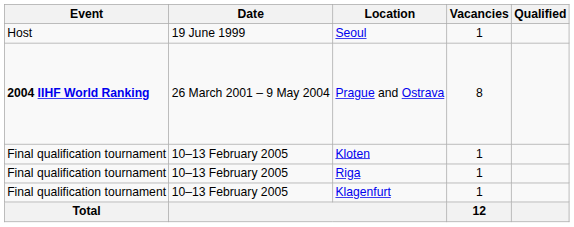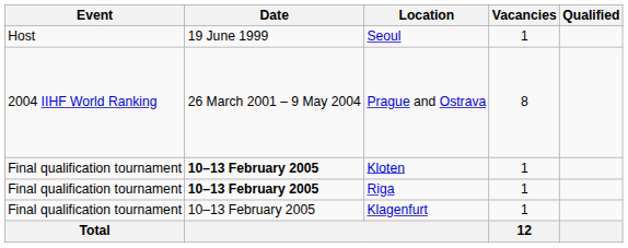Prague and Ostrava | Event: bold -> normal
Kloten | Date: normal -> bold
Riga | Date: normal -> bold
